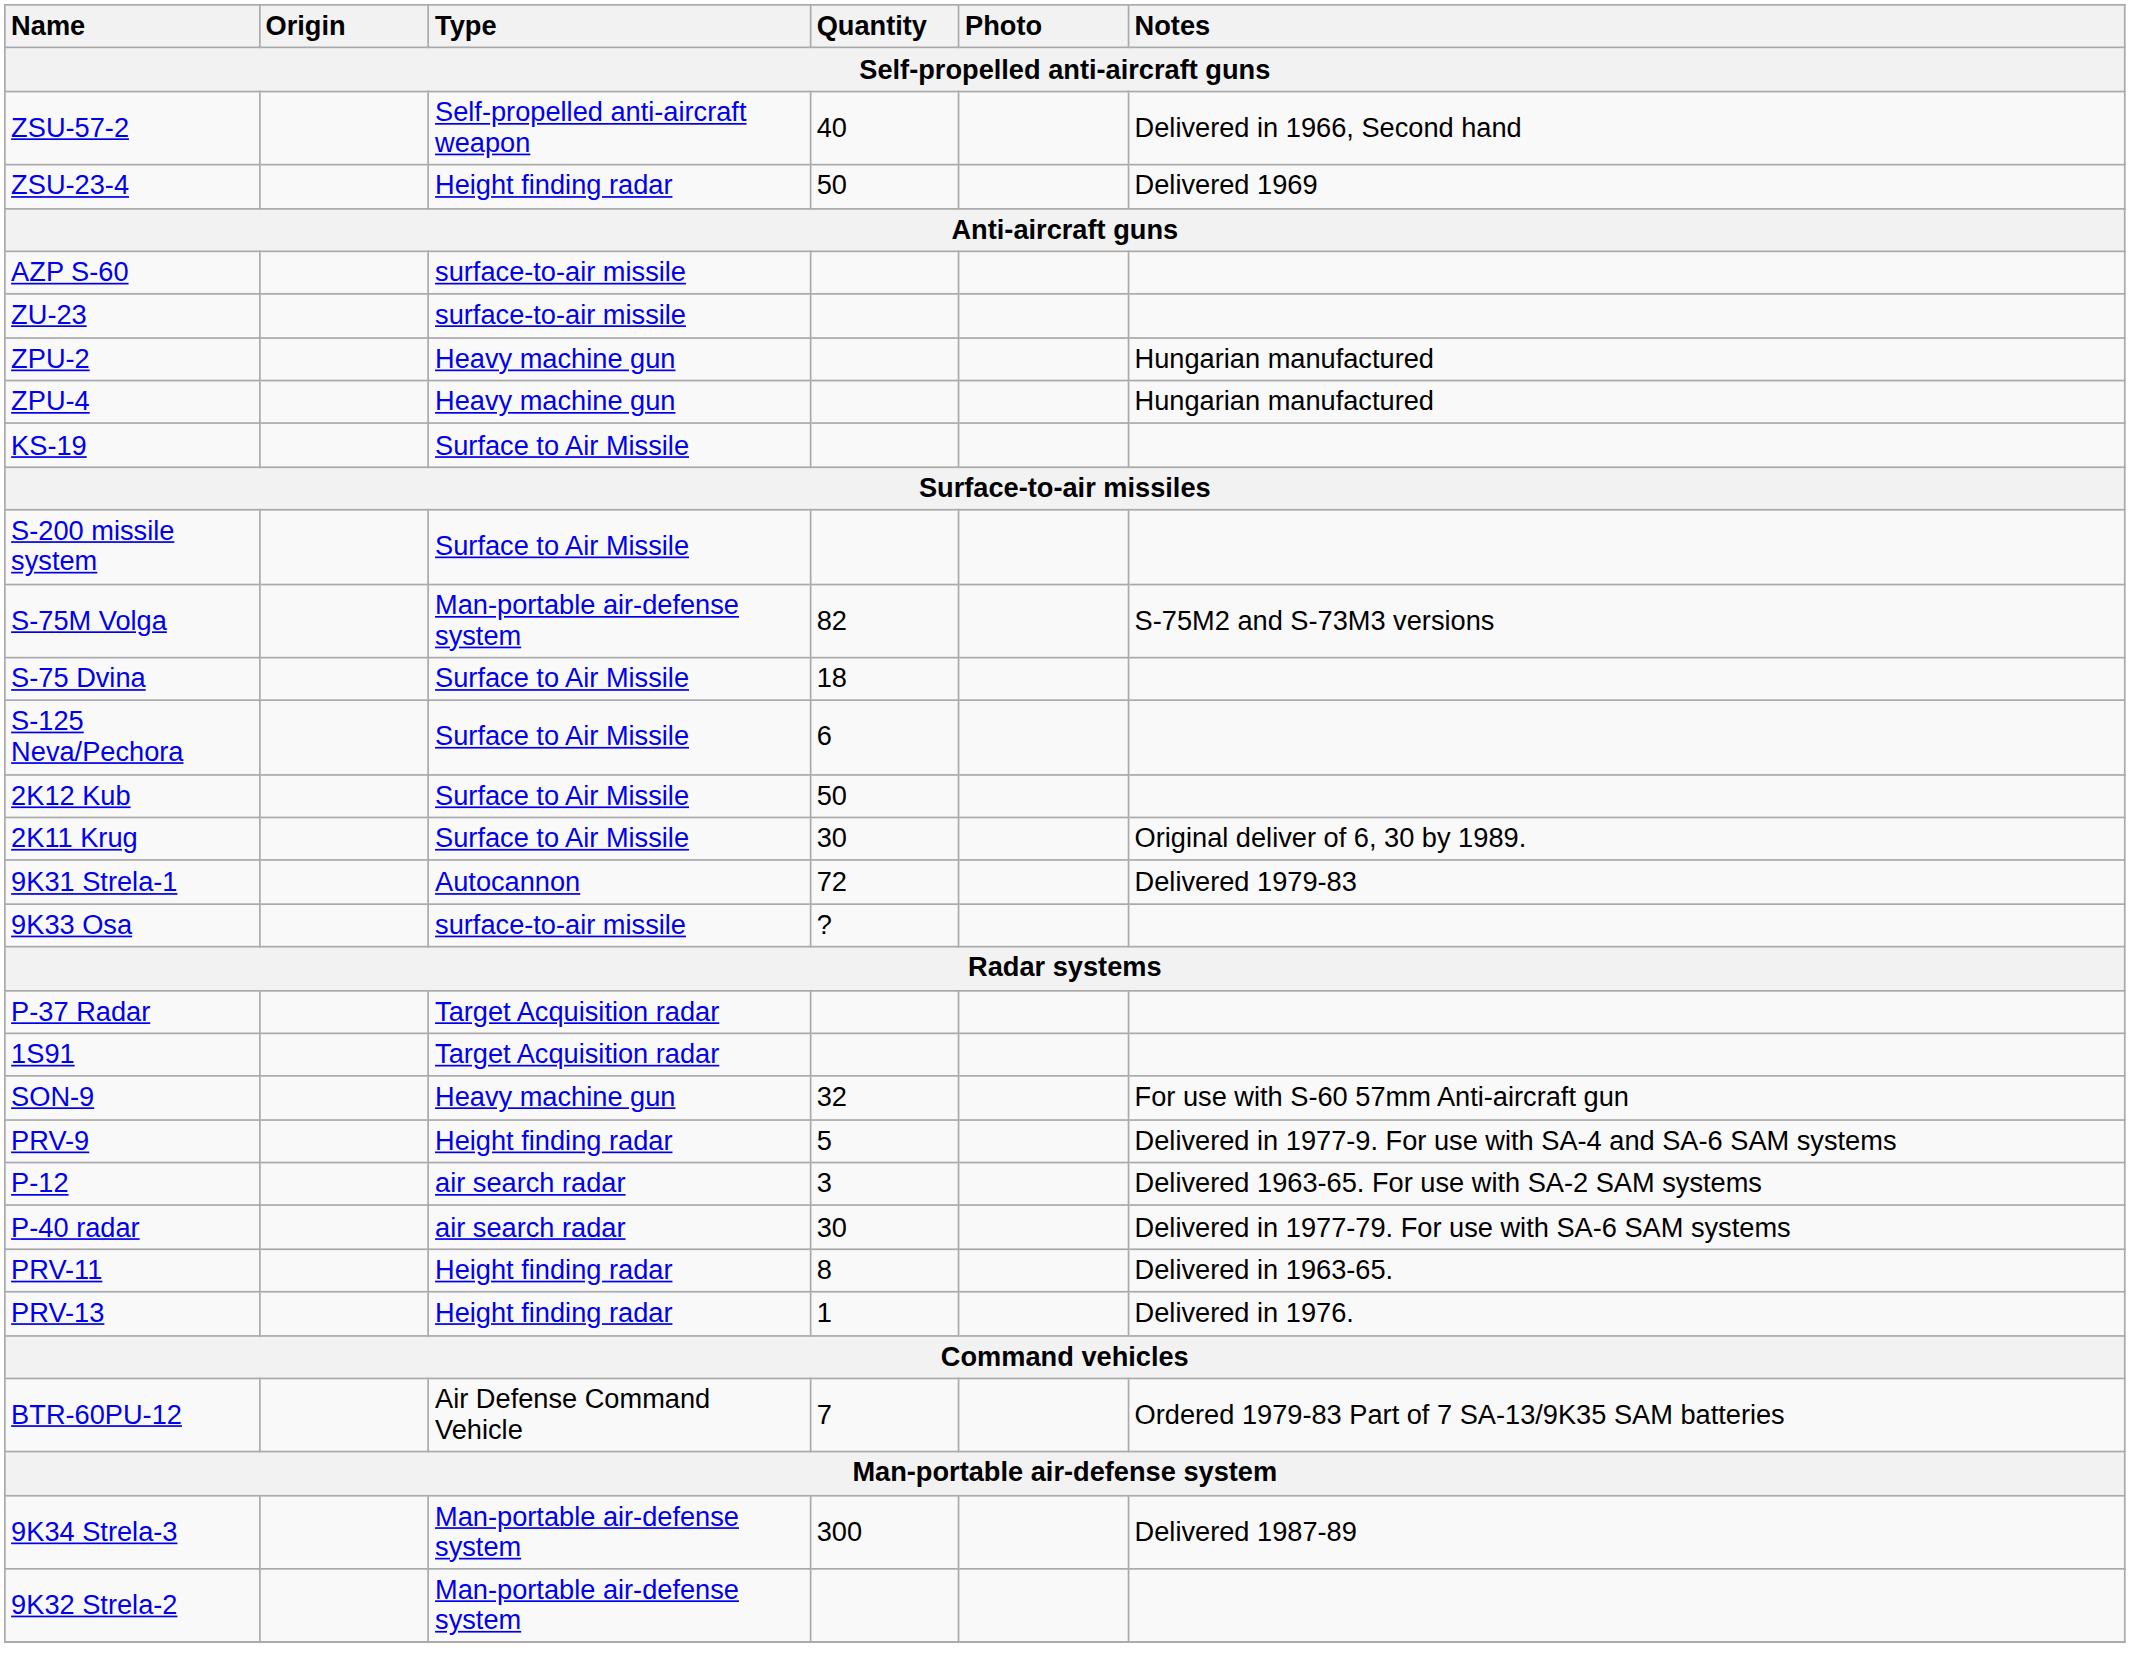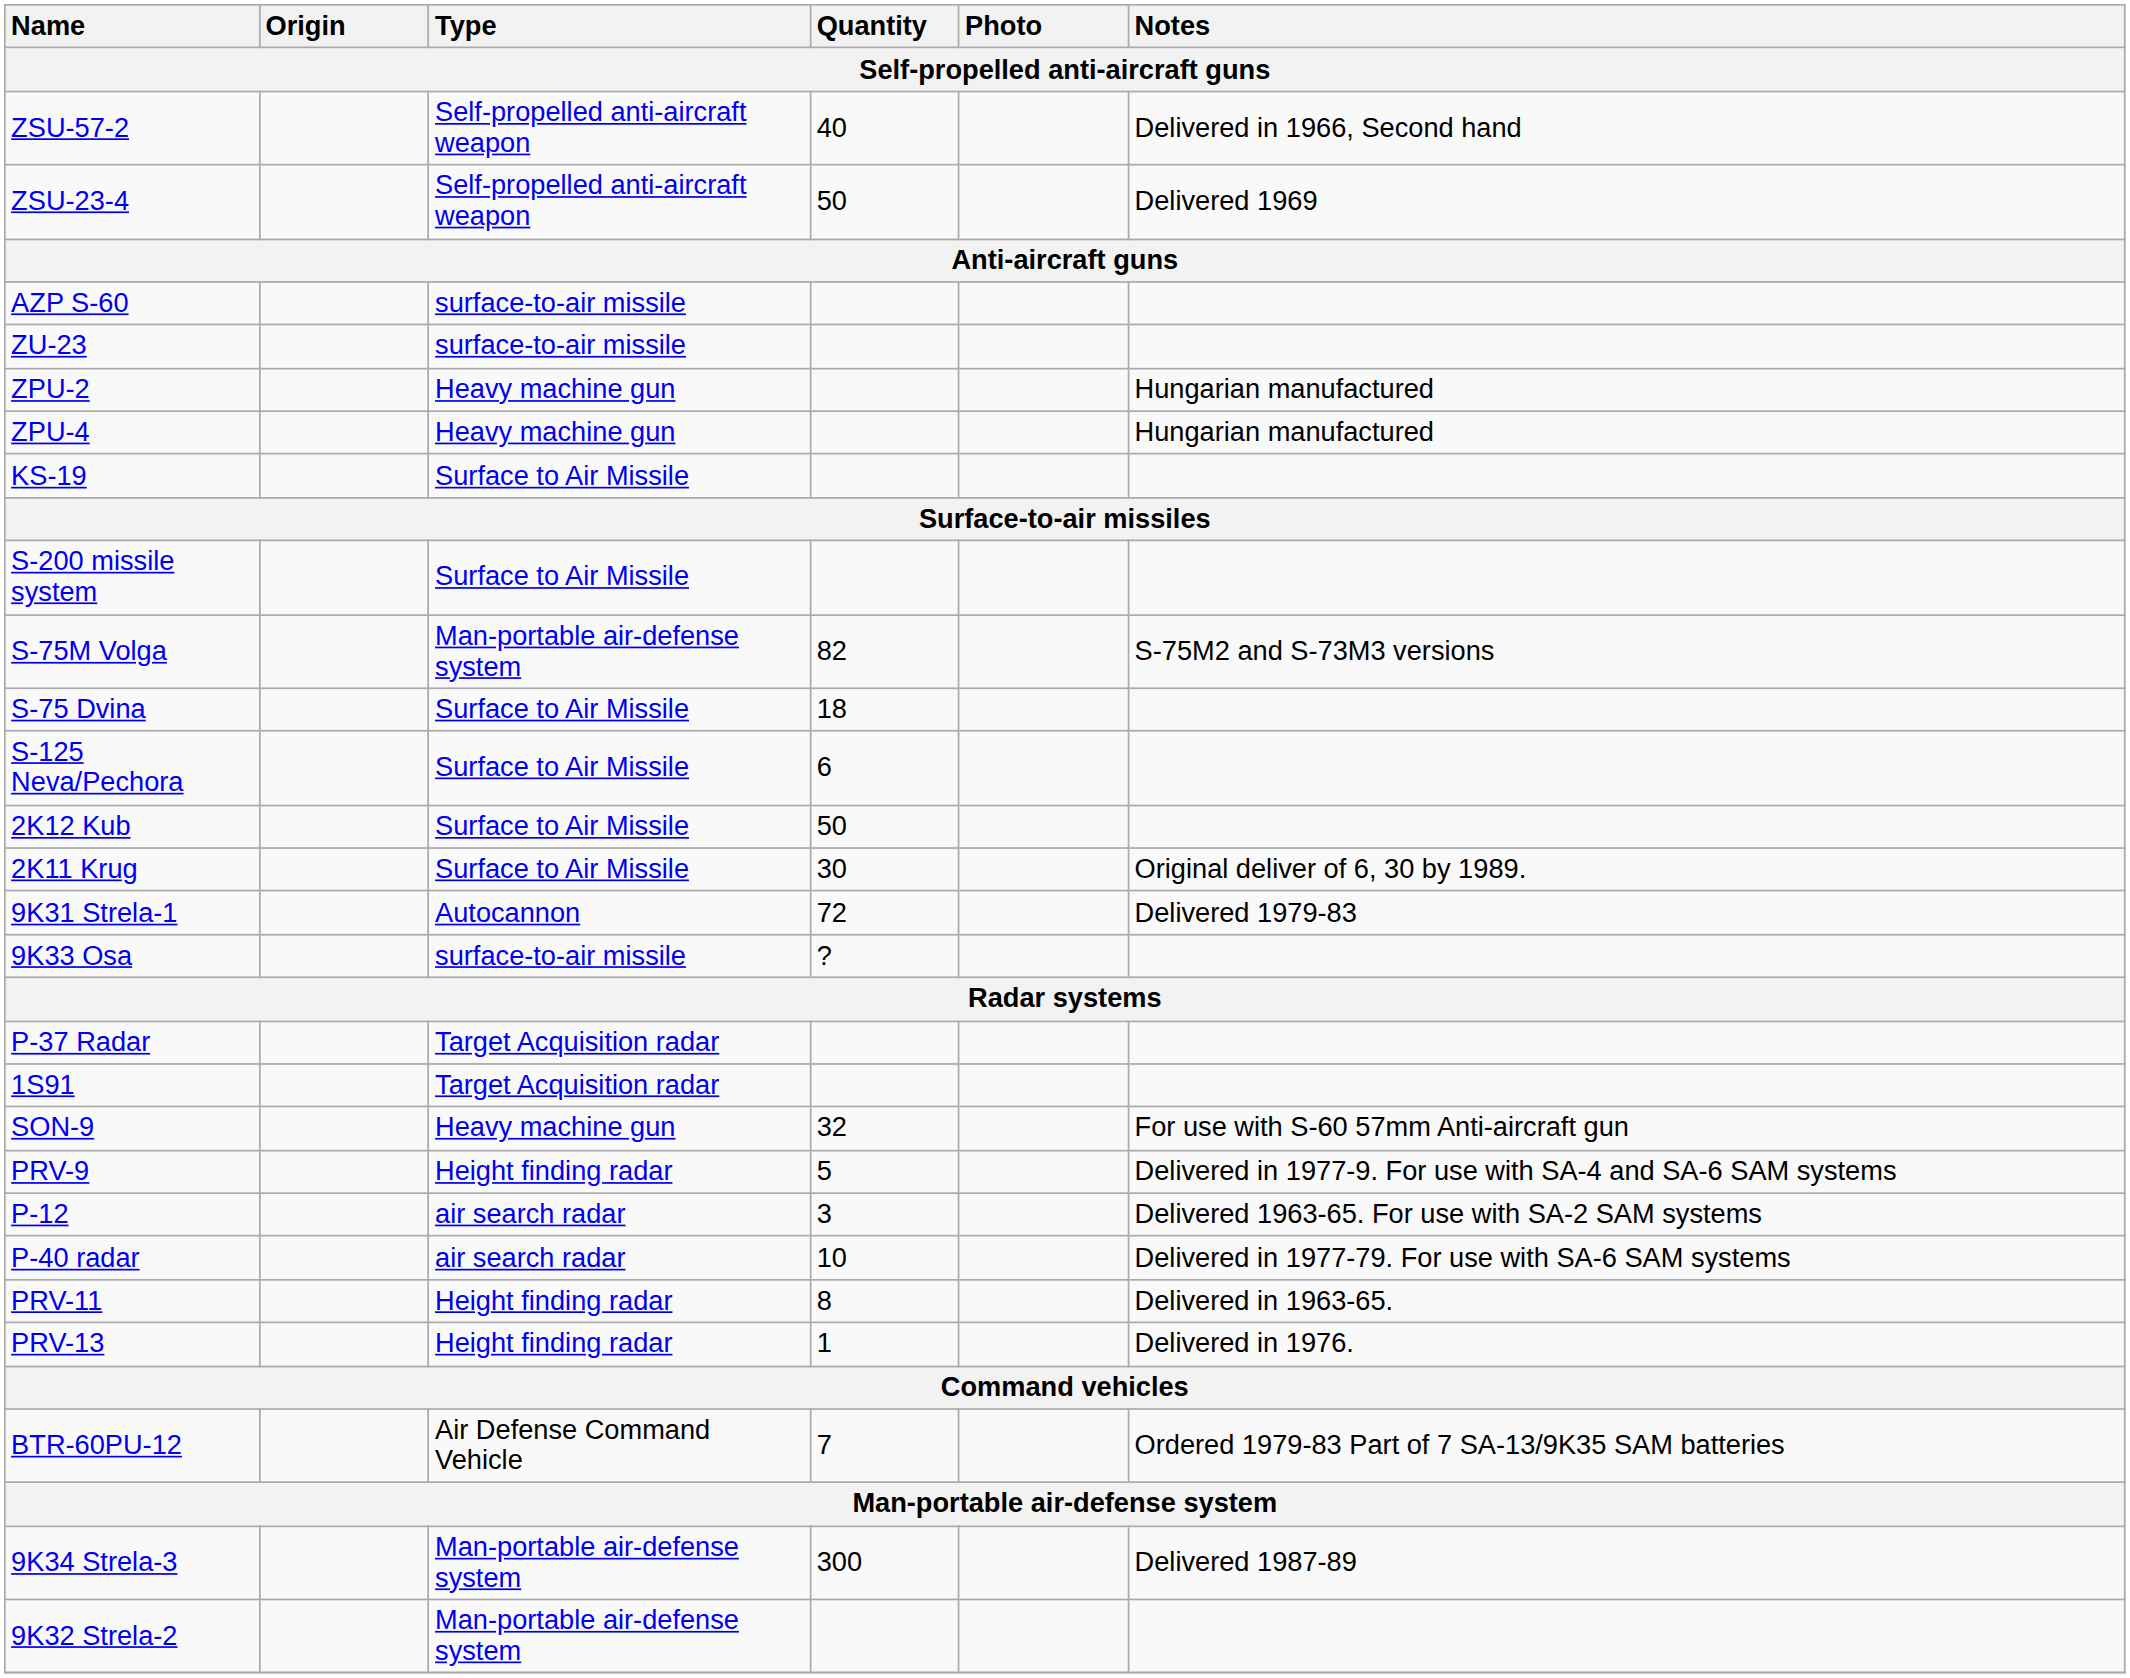ZSU-23-4 | Type / Self-propelled anti-aircraft guns: Height finding radar -> Self-propelled anti-aircraft weapon
P-40 radar | Quantity / Self-propelled anti-aircraft guns: 30 -> 10
